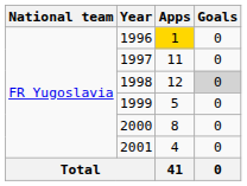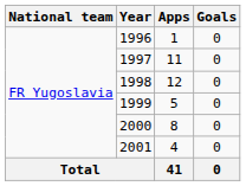1996 | Apps: gold background -> no background
1998 | Goals: lightgrey background -> no background
